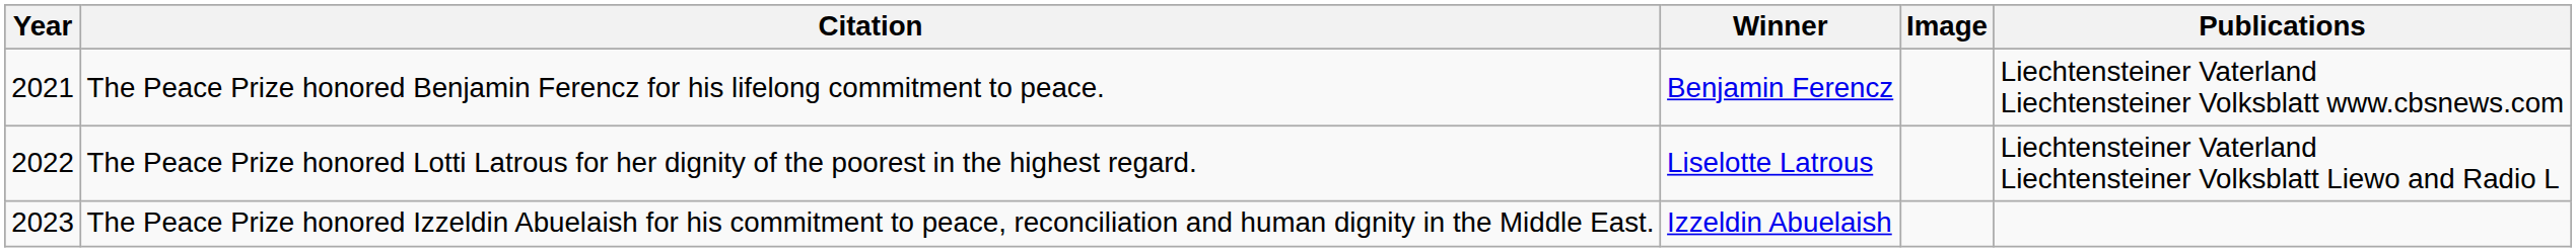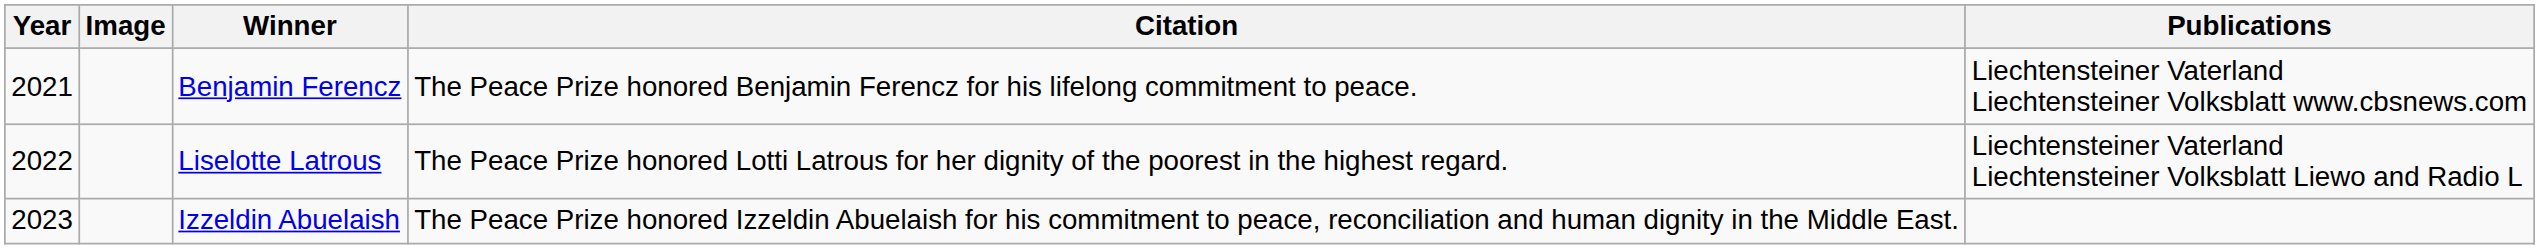columns swapped: Image <-> Citation
